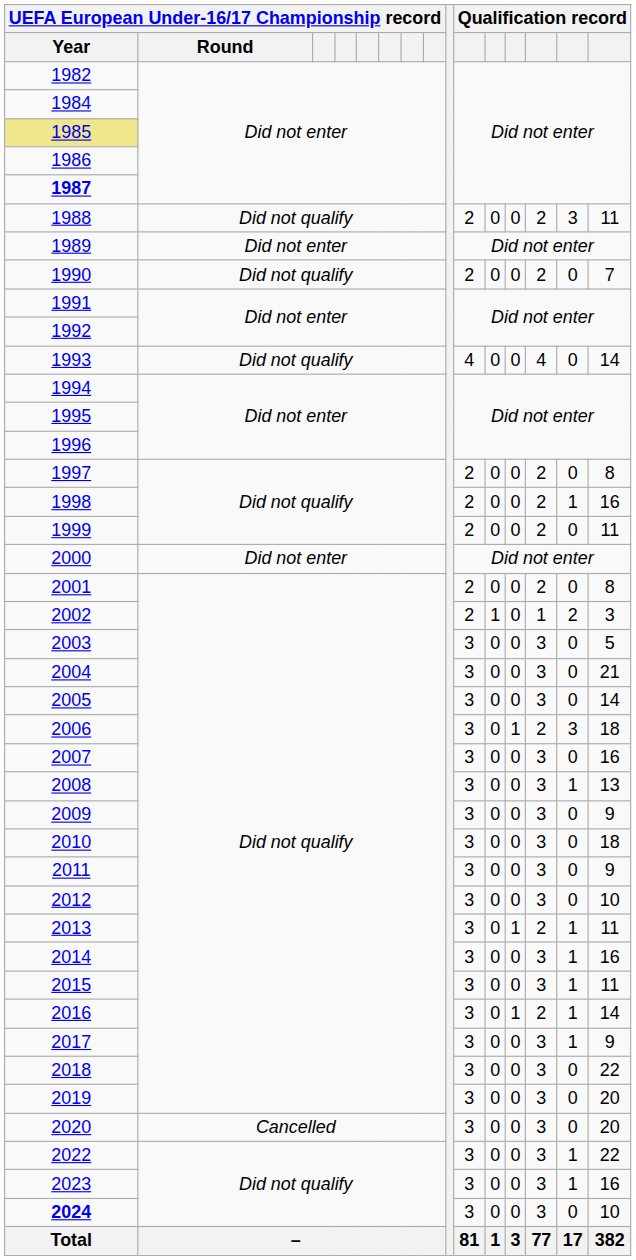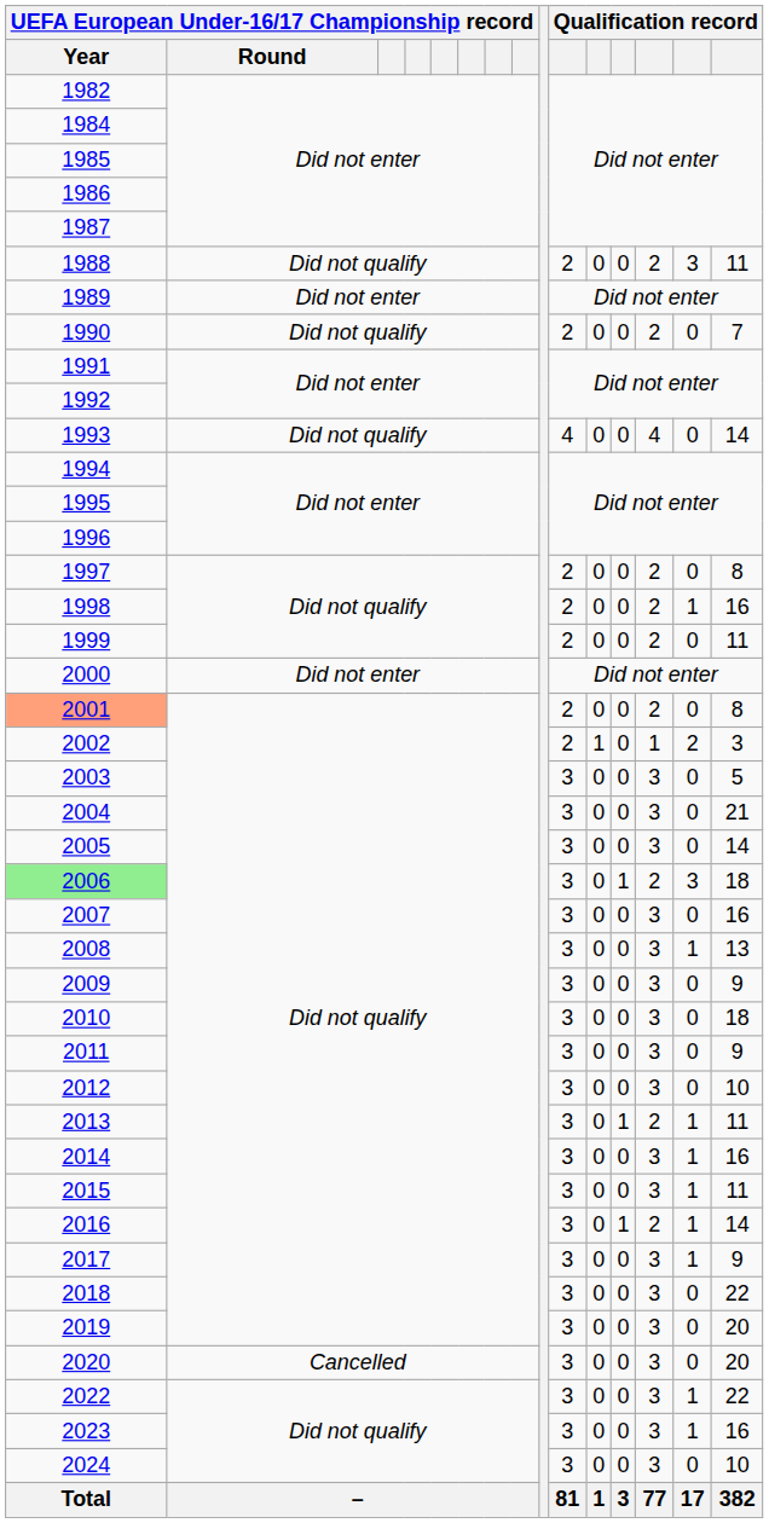1985 | UEFA European Under-16/17 Championship record / Year: khaki background -> no background
1987 | UEFA European Under-16/17 Championship record / Year: bold -> normal
2001 | UEFA European Under-16/17 Championship record / Year: no background -> lightsalmon background
2006 | UEFA European Under-16/17 Championship record / Year: no background -> lightgreen background
2024 | UEFA European Under-16/17 Championship record / Year: bold -> normal
